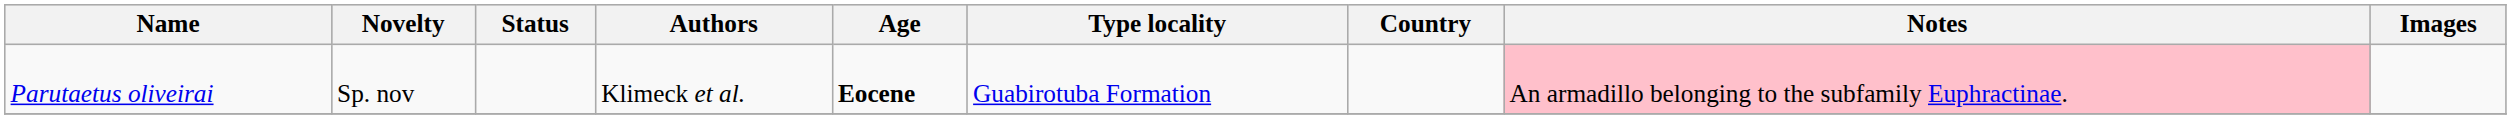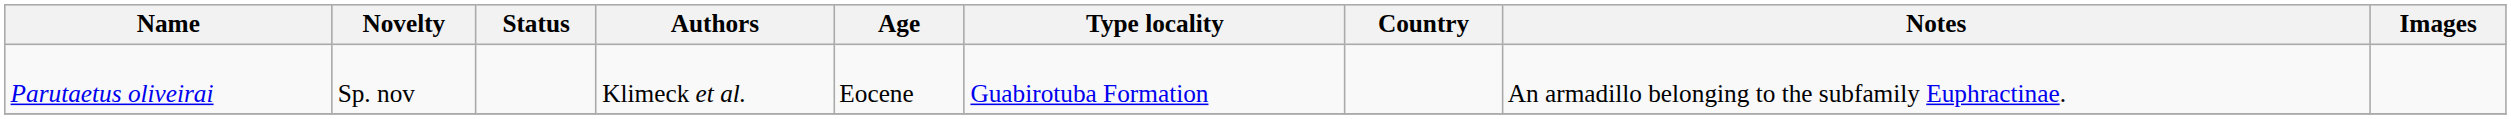Parutaetus oliveirai | Age: bold -> normal
Parutaetus oliveirai | Notes: pink background -> no background
